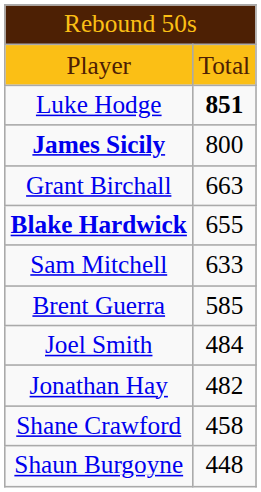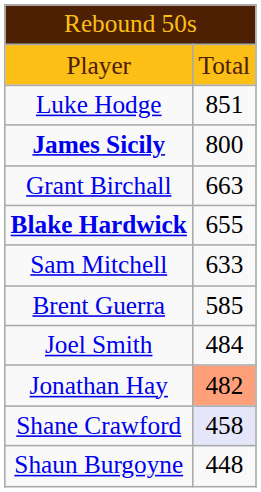Luke Hodge | column 2: bold -> normal
Jonathan Hay | column 2: no background -> lightsalmon background
Shane Crawford | column 2: no background -> lavender background
